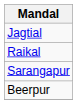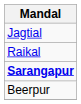row 4 | column 1: normal -> bold
